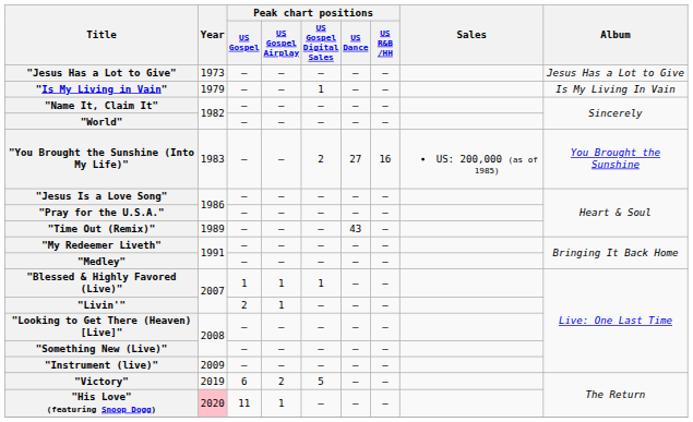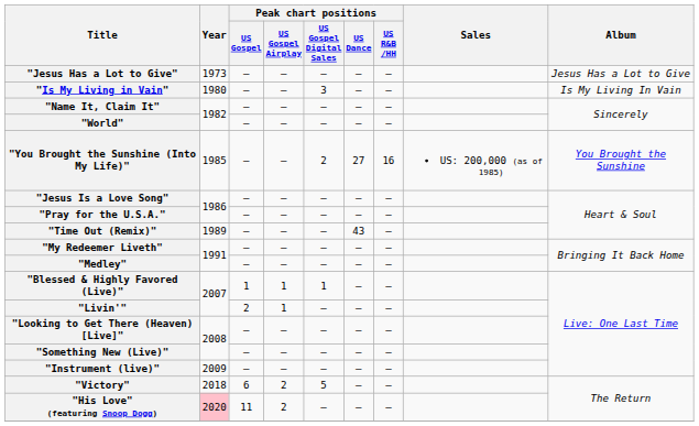"Is My Living in Vain" | Year: 1979 -> 1980
"Is My Living in Vain" | Peak chart positions / US Gospel Digital Sales: 1 -> 3
"You Brought the Sunshine (Into My Life)" | Year: 1983 -> 1985
"Victory" | Year: 2019 -> 2018
"His Love" (featuring Snoop Dogg) | Peak chart positions / US Gospel Airplay: 1 -> 2
